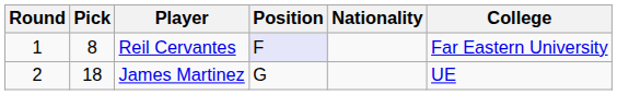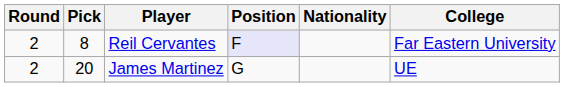Reil Cervantes | Round: 1 -> 2
James Martinez | Pick: 18 -> 20
